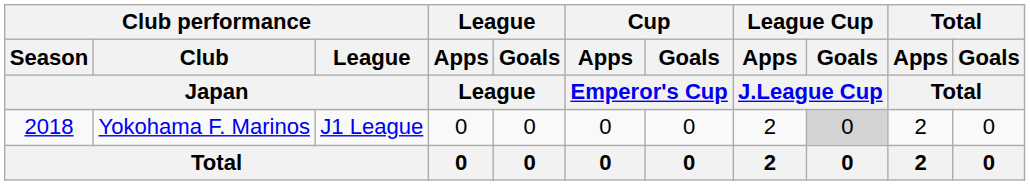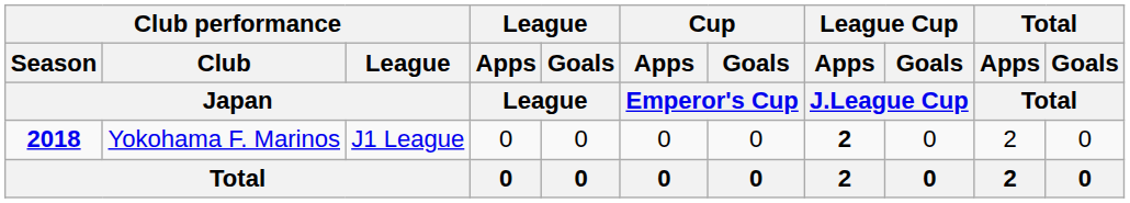Yokohama F. Marinos | Club performance / Season / Japan: normal -> bold
Yokohama F. Marinos | League Cup / Apps / J.League Cup: normal -> bold
Yokohama F. Marinos | League Cup / Goals / J.League Cup: lightgrey background -> no background
